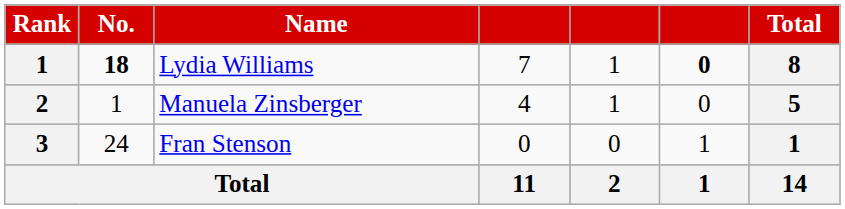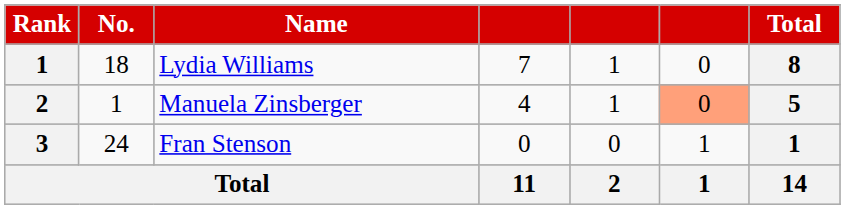Lydia Williams | No.: bold -> normal
Lydia Williams | column 6: bold -> normal
Manuela Zinsberger | column 6: no background -> lightsalmon background
